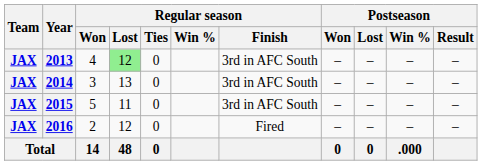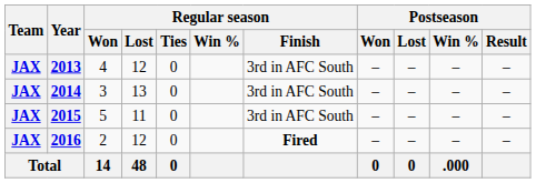2013 | Regular season / Lost: lightgreen background -> no background
2016 | Regular season / Finish: normal -> bold
